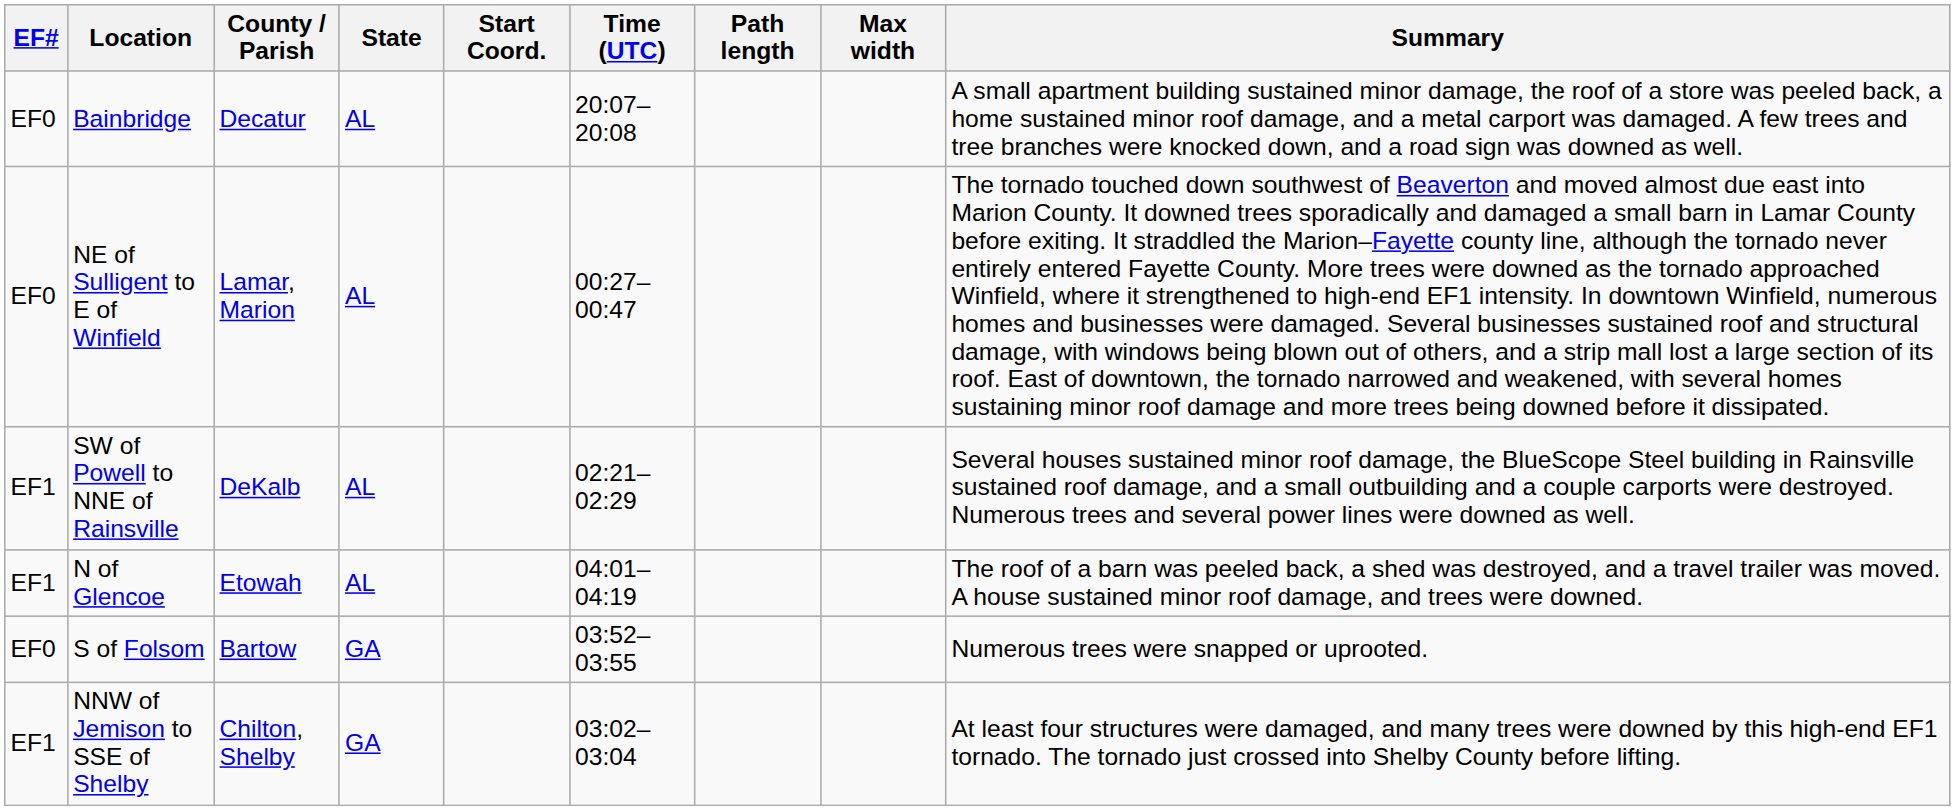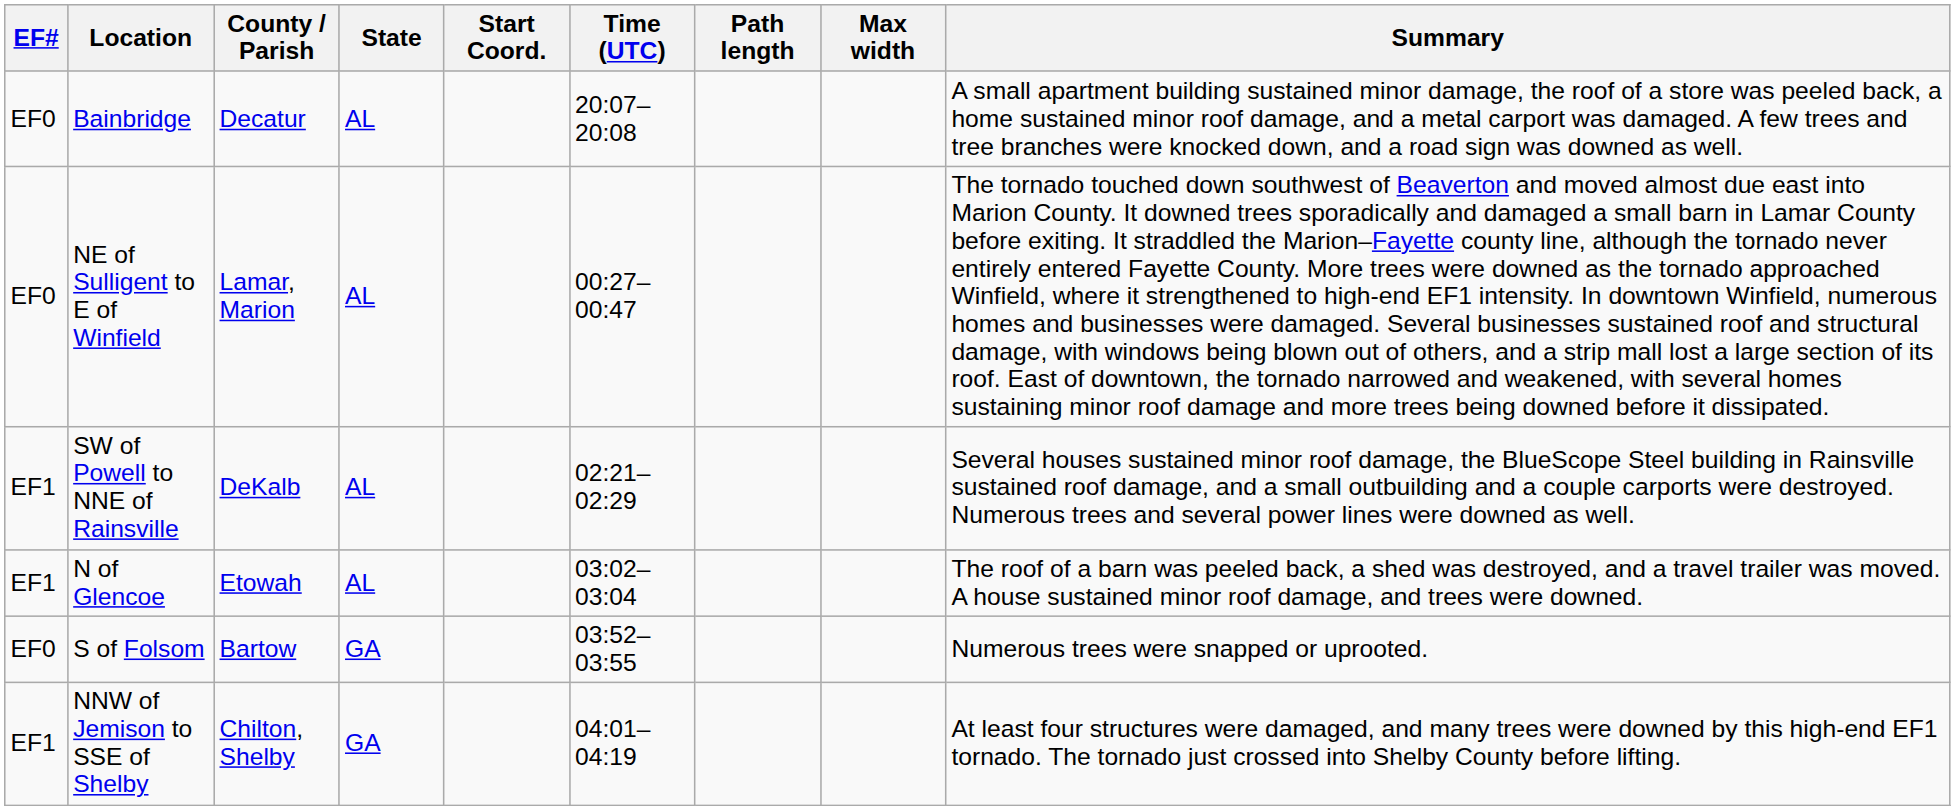N of Glencoe | Time (UTC): 04:01–04:19 -> 03:02–03:04
NNW of Jemison to SSE of Shelby | Time (UTC): 03:02–03:04 -> 04:01–04:19
